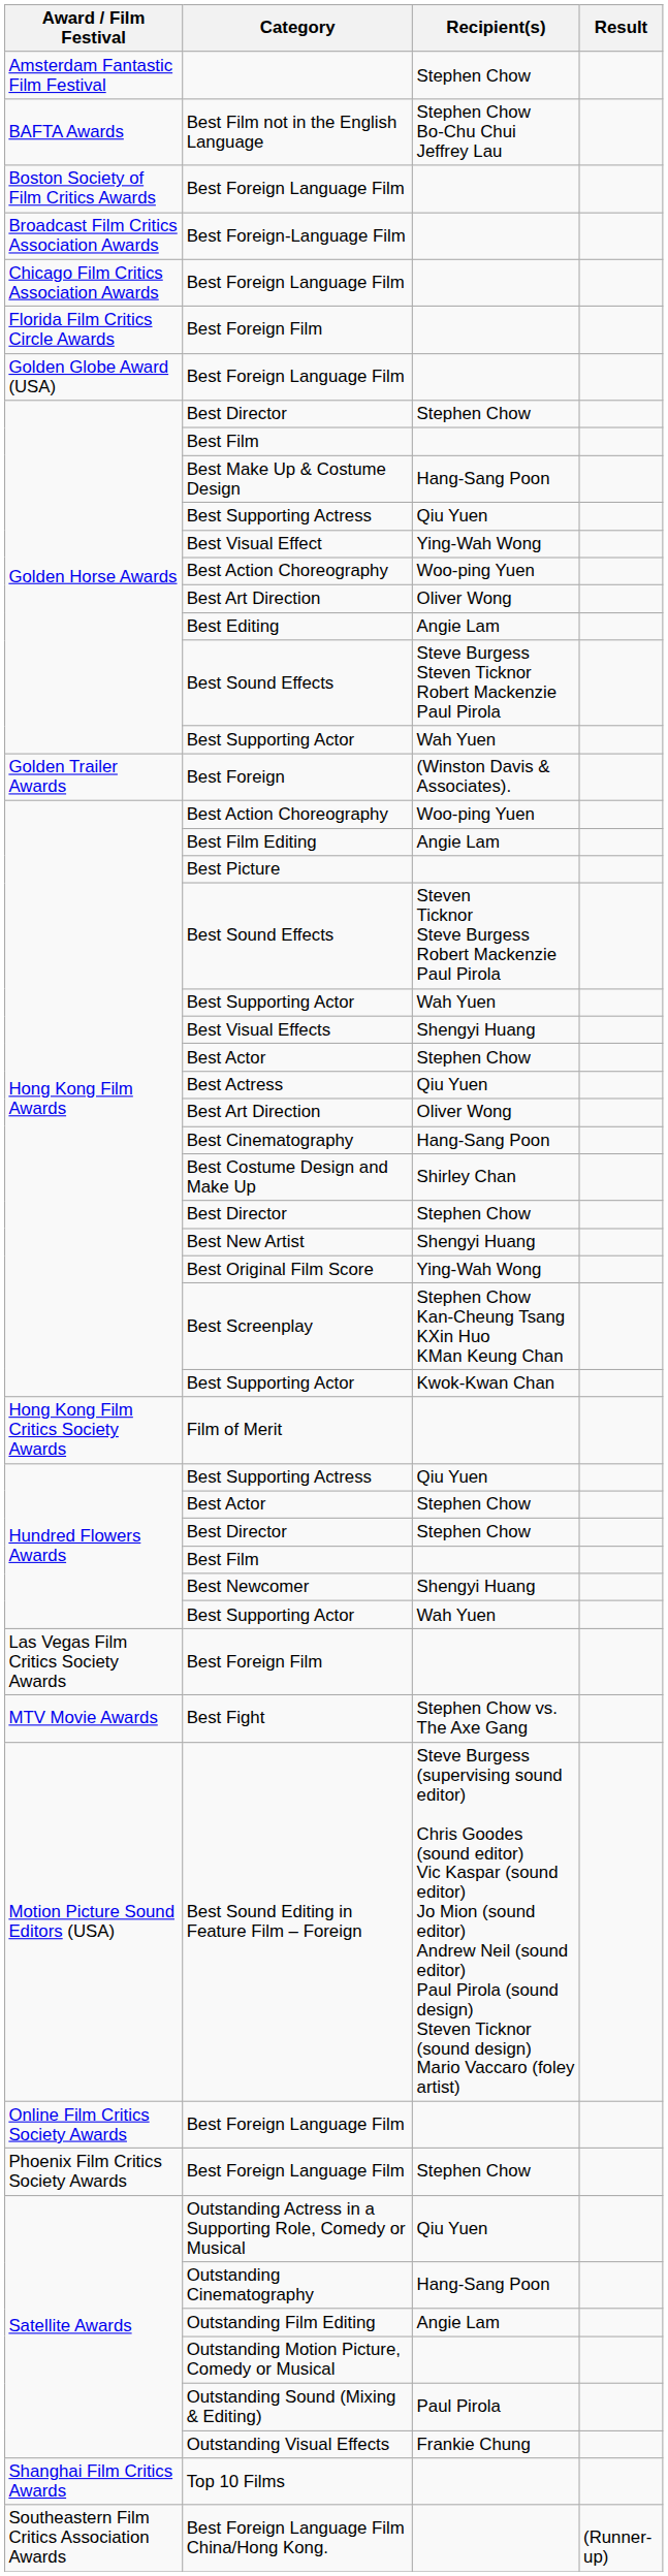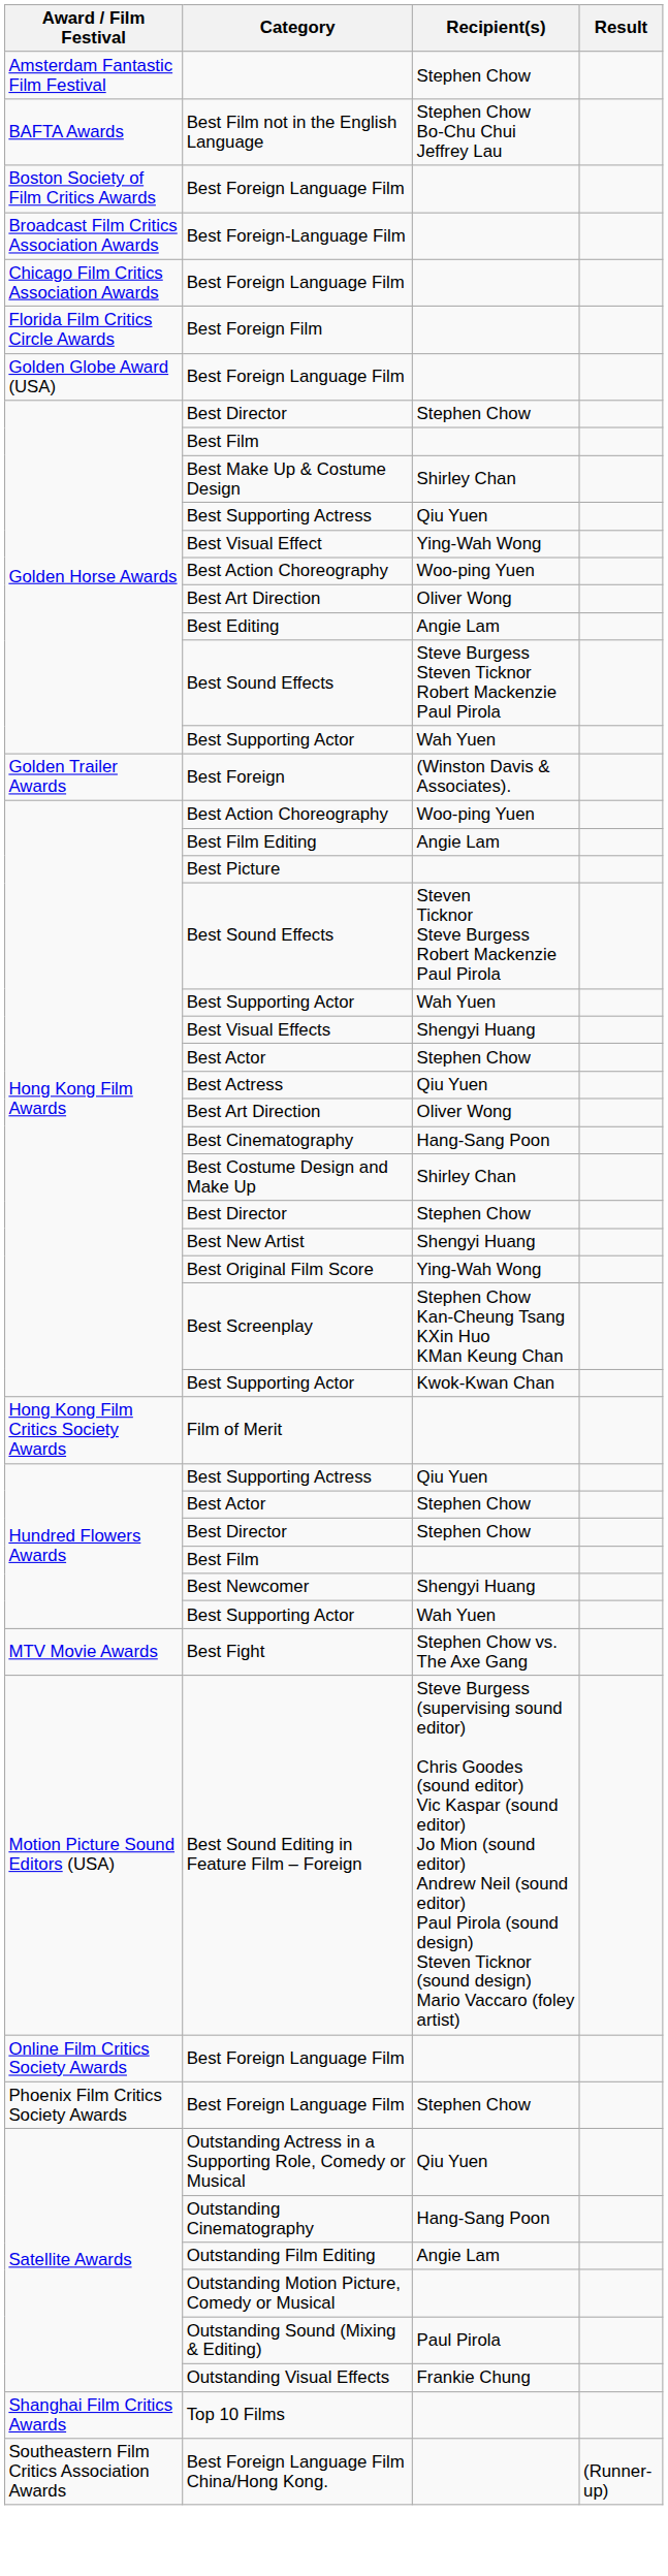Best Make Up & Costume Design | Recipient(s): Hang-Sang Poon -> Shirley Chan
- row: Las Vegas Film Critics Society Awards | Best Foreign Film
